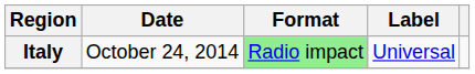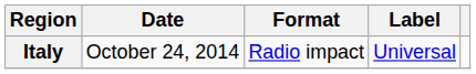Italy | Format: lightgreen background -> no background
